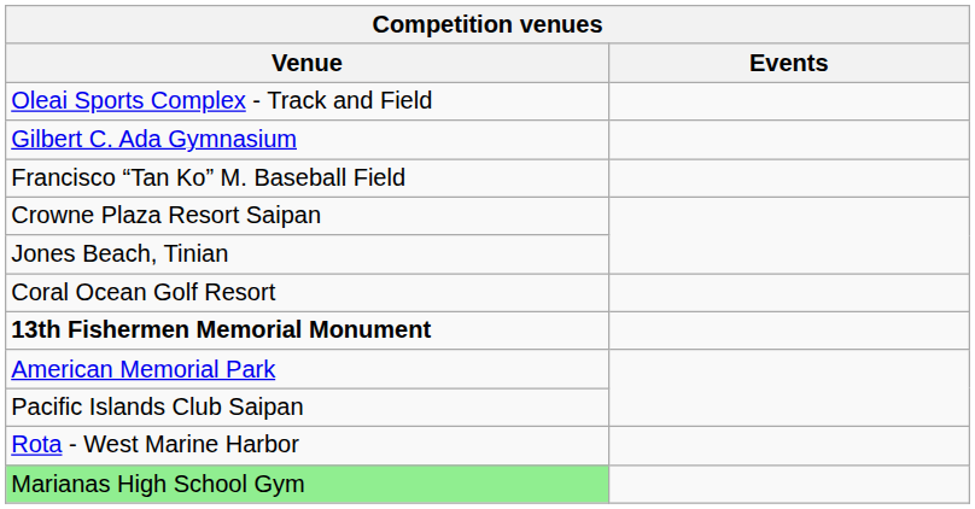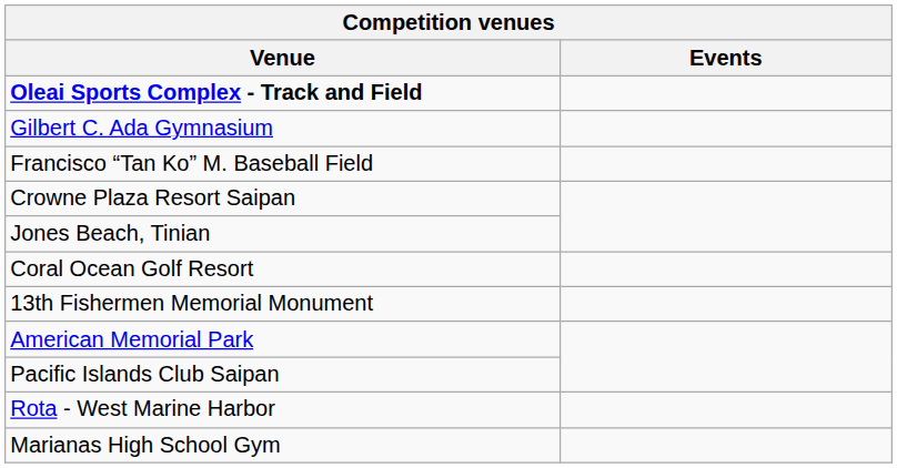Oleai Sports Complex - Track and Field | Venue: normal -> bold
13th Fishermen Memorial Monument | Venue: bold -> normal
Marianas High School Gym | Venue: lightgreen background -> no background
